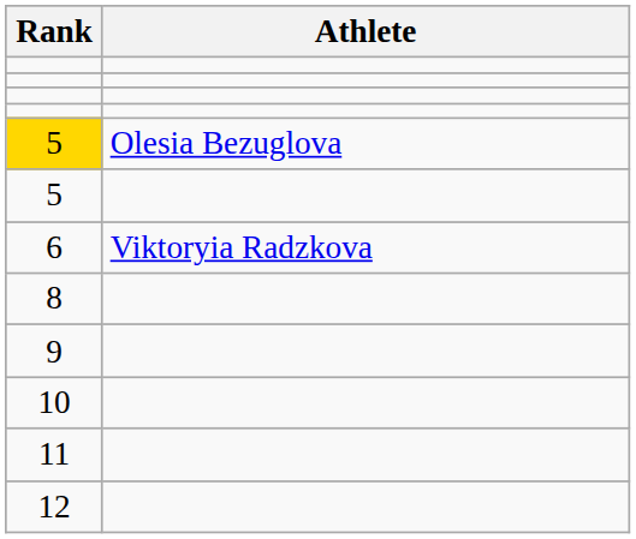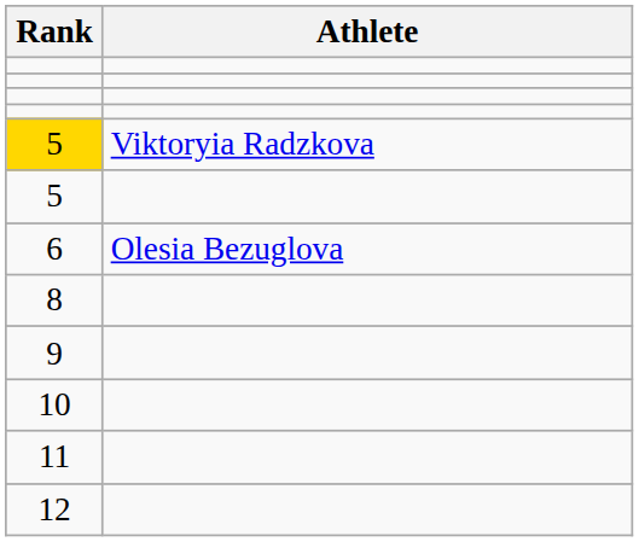row 6 | Athlete: Olesia Bezuglova -> Viktoryia Radzkova
row 8 | Athlete: Viktoryia Radzkova -> Olesia Bezuglova
